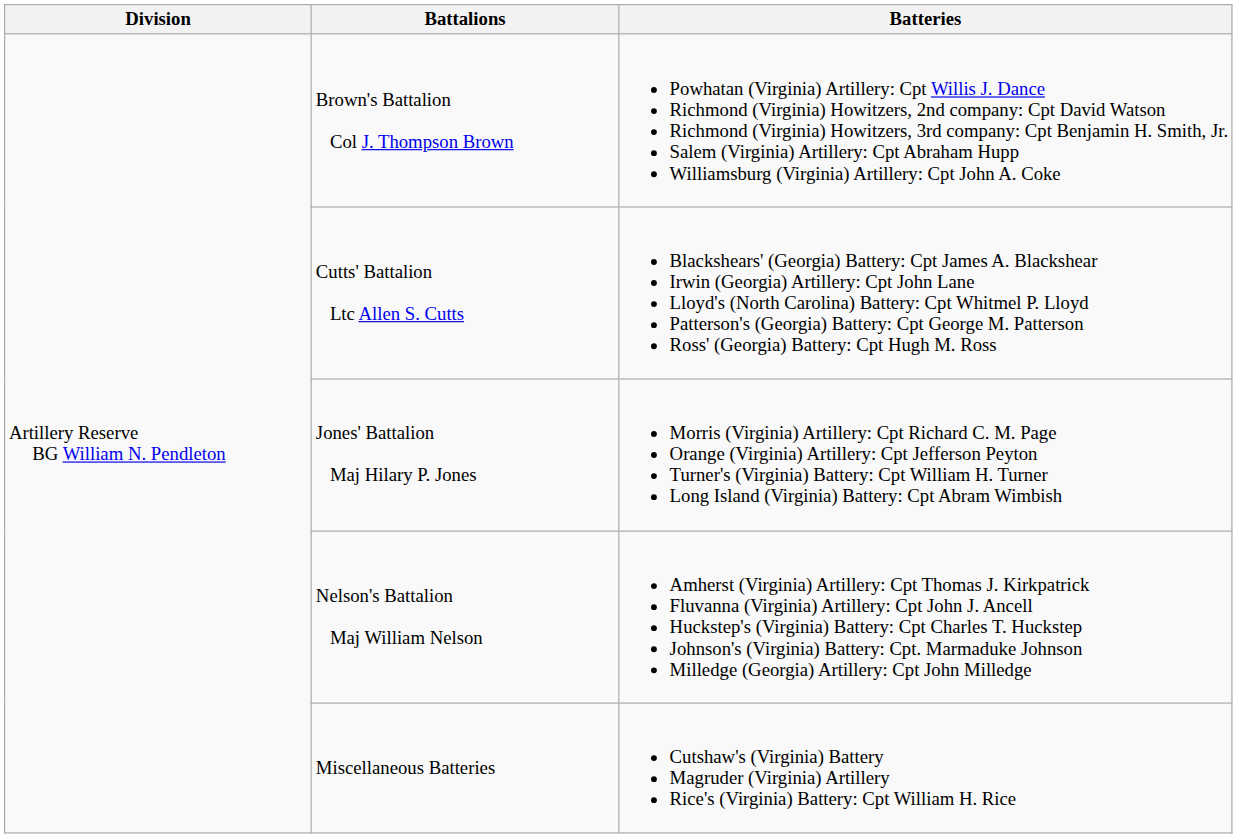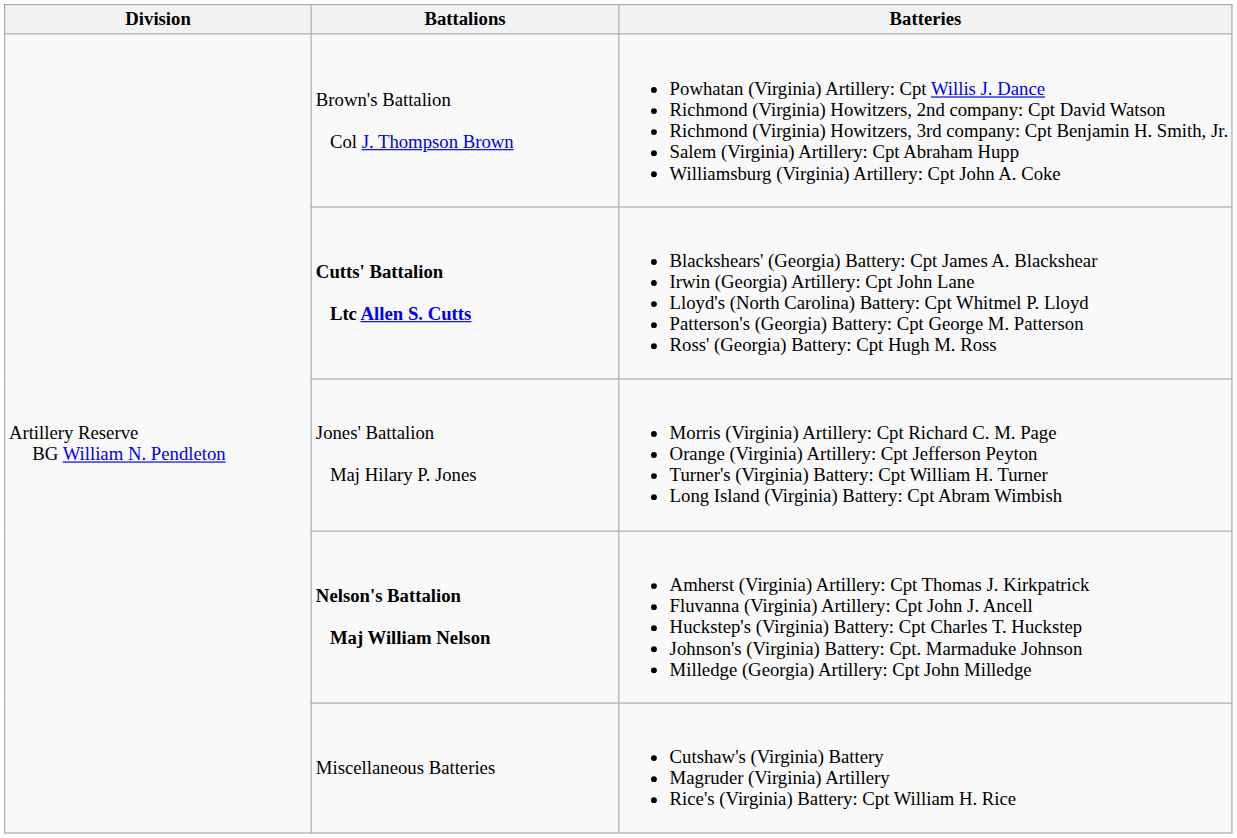Cutts' Battalion Ltc Allen S. Cutts | Battalions: normal -> bold
Nelson's Battalion Maj William Nelson | Battalions: normal -> bold
